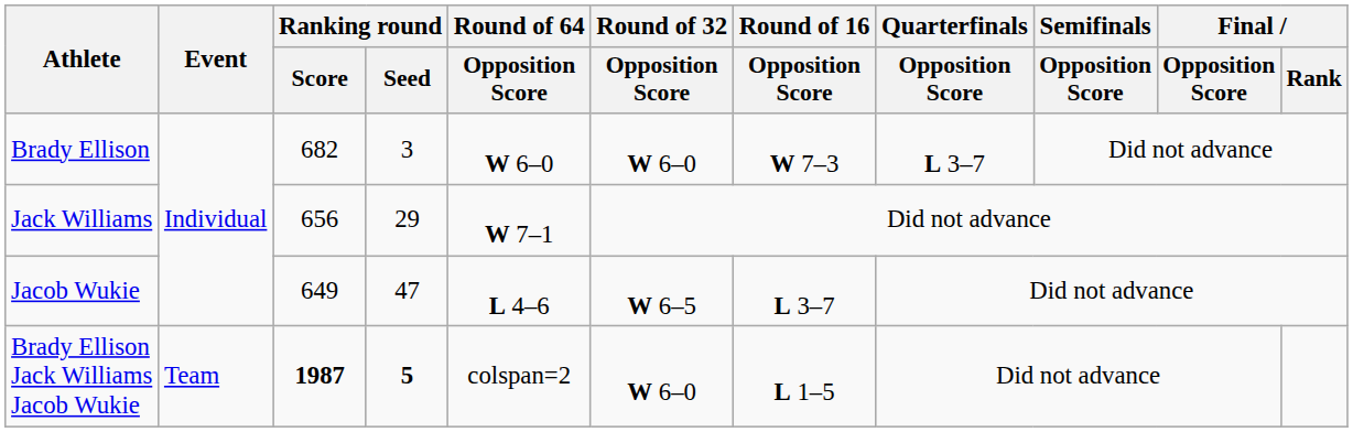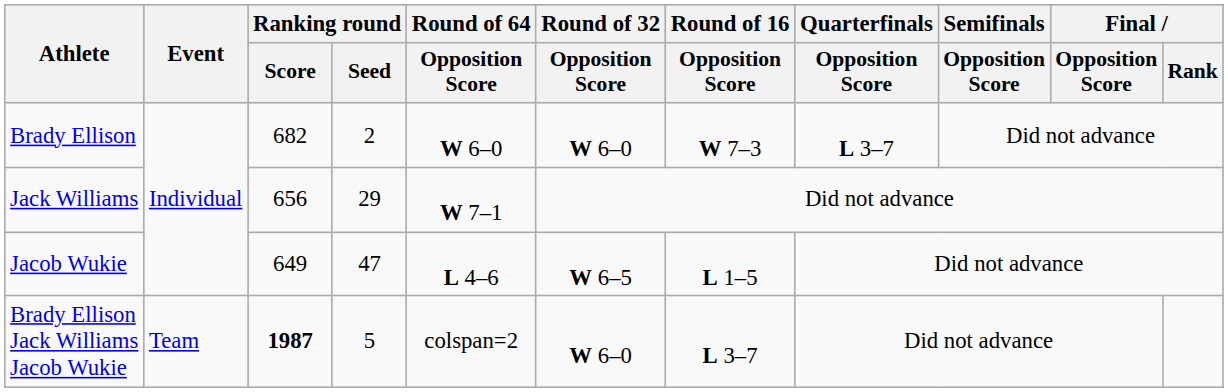Brady Ellison | Ranking round / Seed: 3 -> 2
Jacob Wukie | Round of 16 / Opposition Score: L 3–7 -> L 1–5
Brady Ellison Jack Williams Jacob Wukie | Ranking round / Seed: bold -> normal
Brady Ellison Jack Williams Jacob Wukie | Round of 16 / Opposition Score: L 1–5 -> L 3–7
